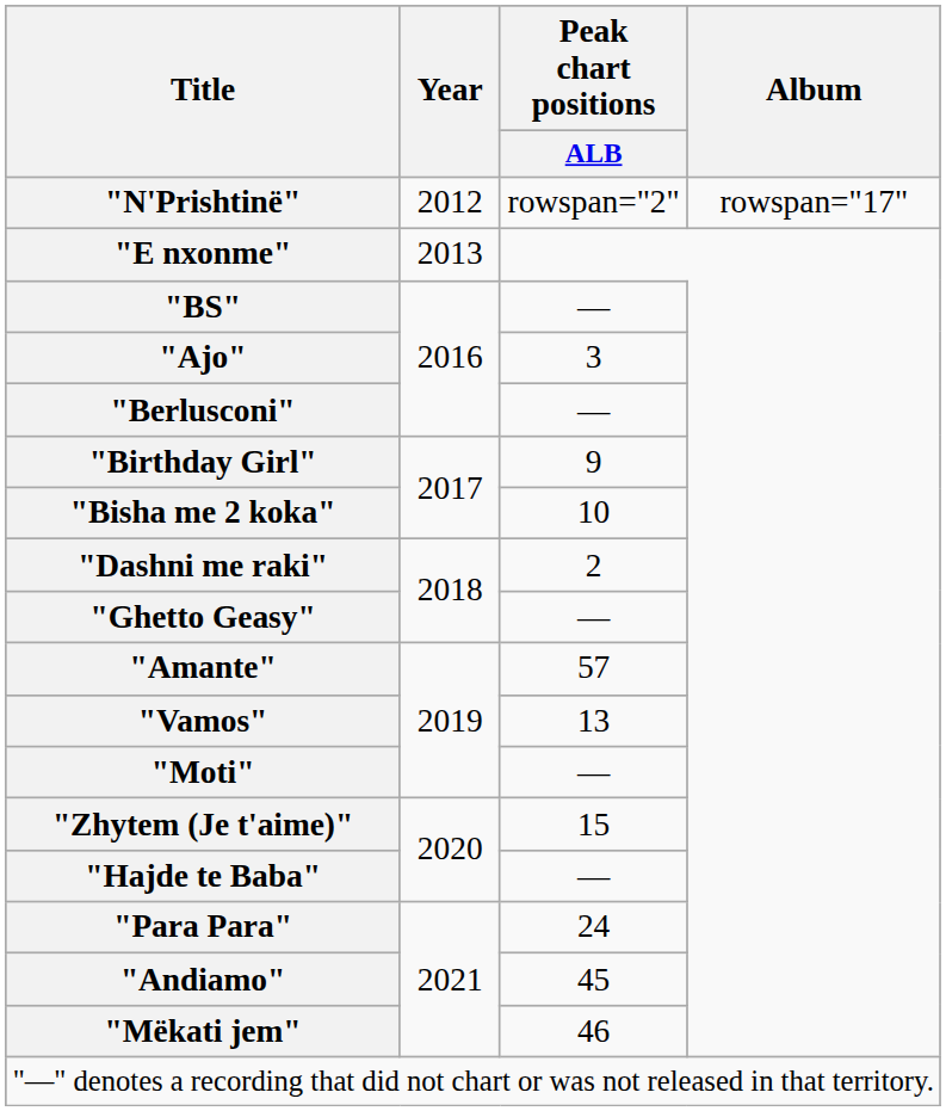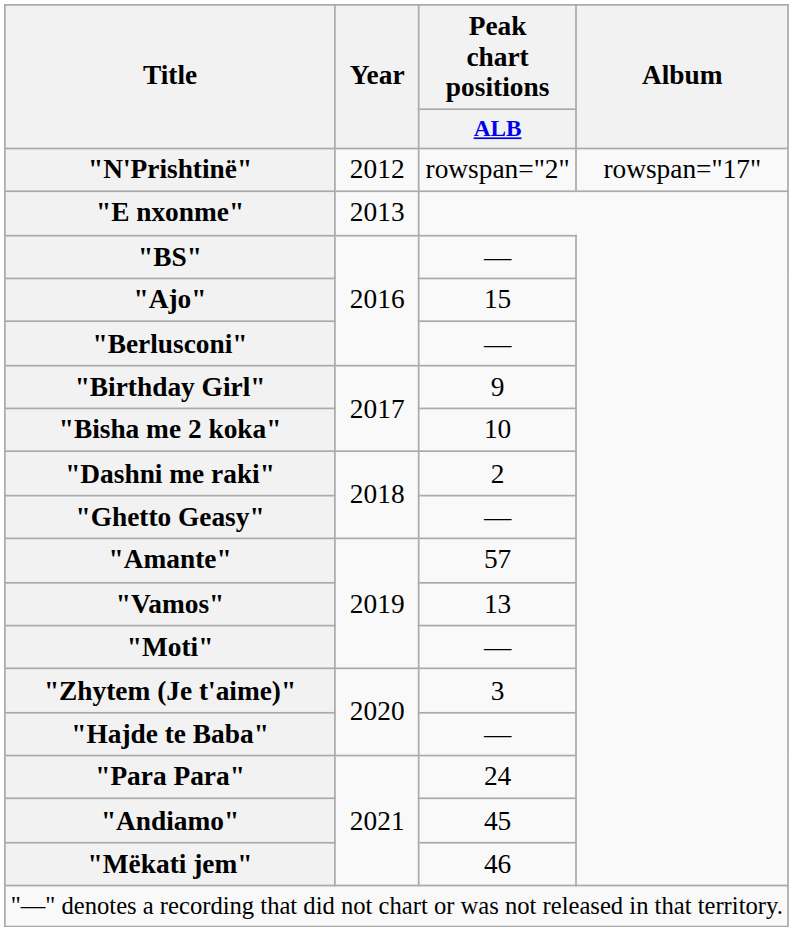"Ajo" | Peak chart positions / ALB: 3 -> 15
"Zhytem (Je t'aime)" | Peak chart positions / ALB: 15 -> 3
